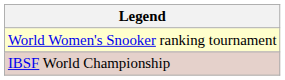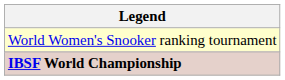row 3 | column 1: normal -> bold
